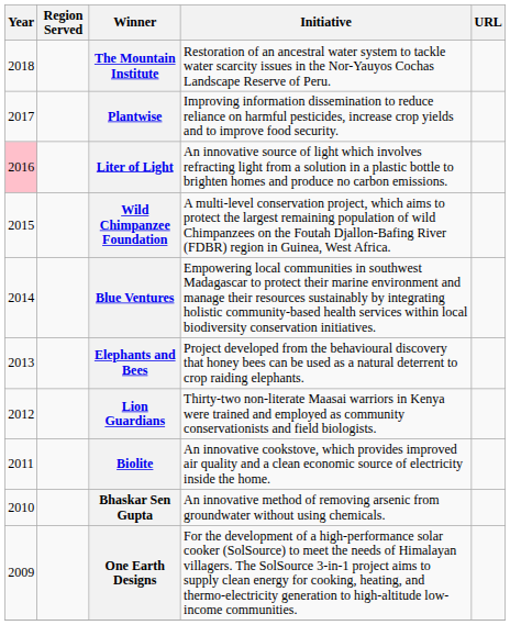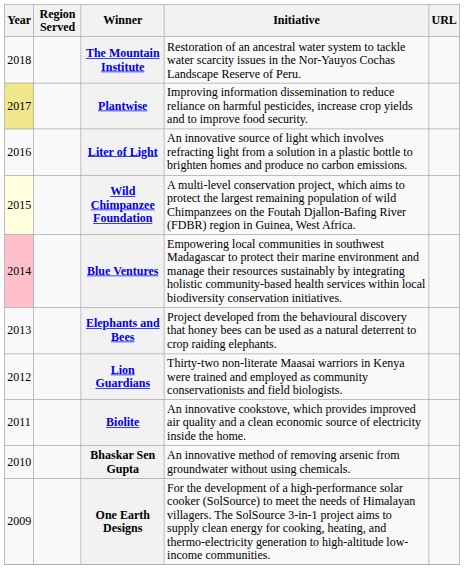Plantwise | Year: no background -> khaki background
Liter of Light | Year: pink background -> no background
Wild Chimpanzee Foundation | Year: no background -> lightyellow background
Blue Ventures | Year: no background -> pink background
